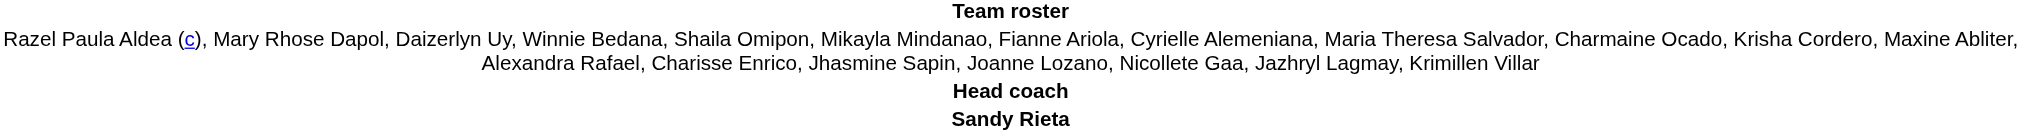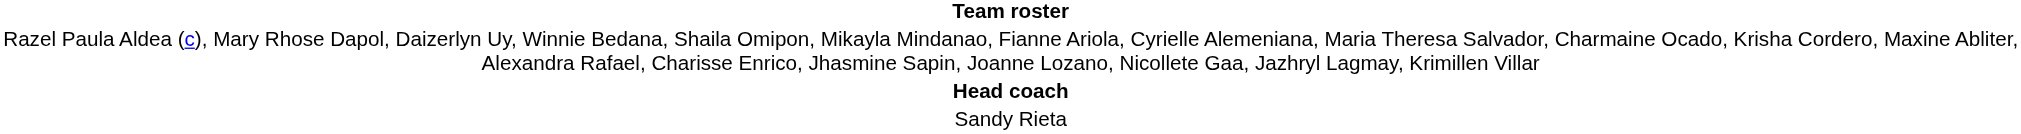row 4 | column 1: bold -> normal
